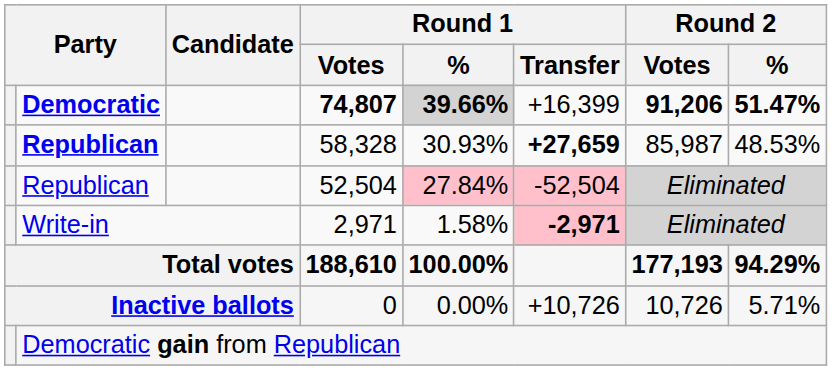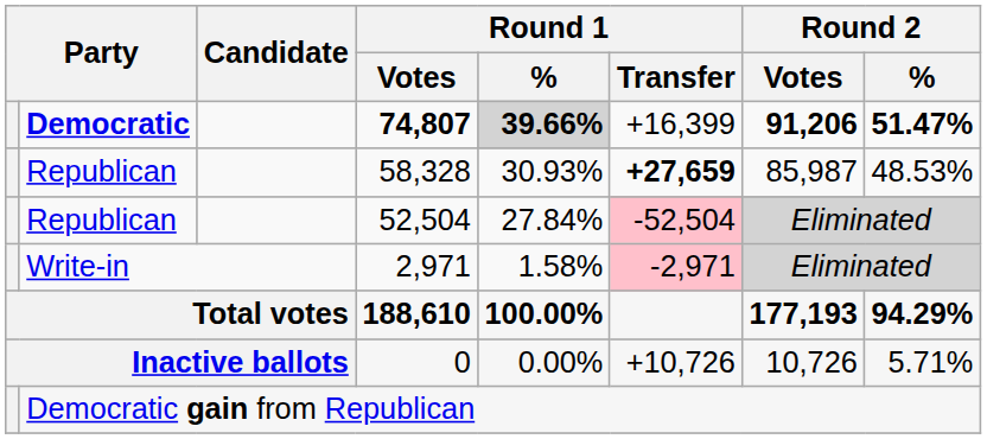58,328 | column 2: bold -> normal
52,504 | Round 1 / %: pink background -> no background
2,971 | Round 1 / Transfer: bold -> normal
